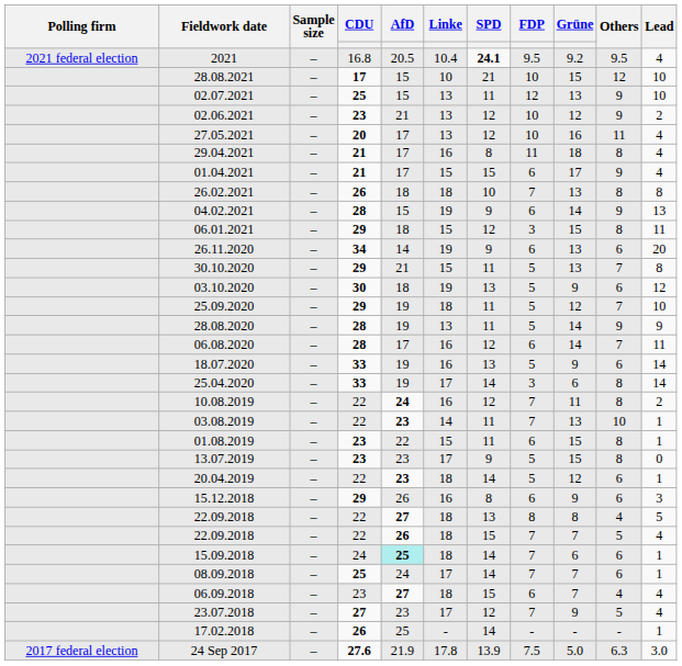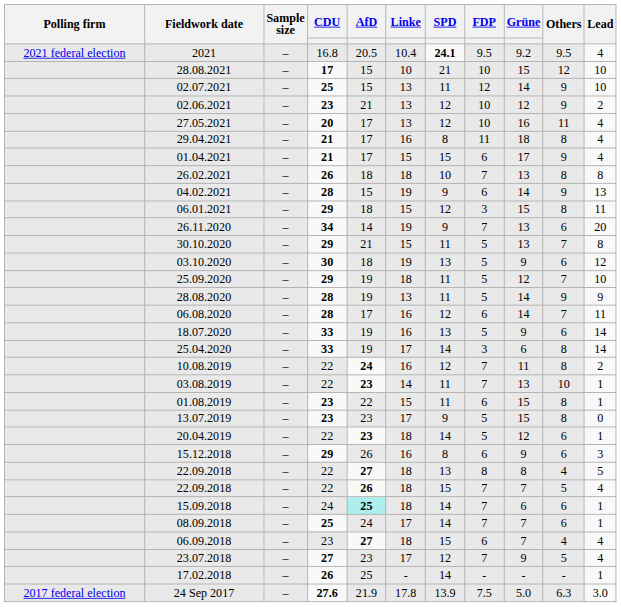02.07.2021 | Grüne: 13 -> 14
26.11.2020 | FDP: 6 -> 7
